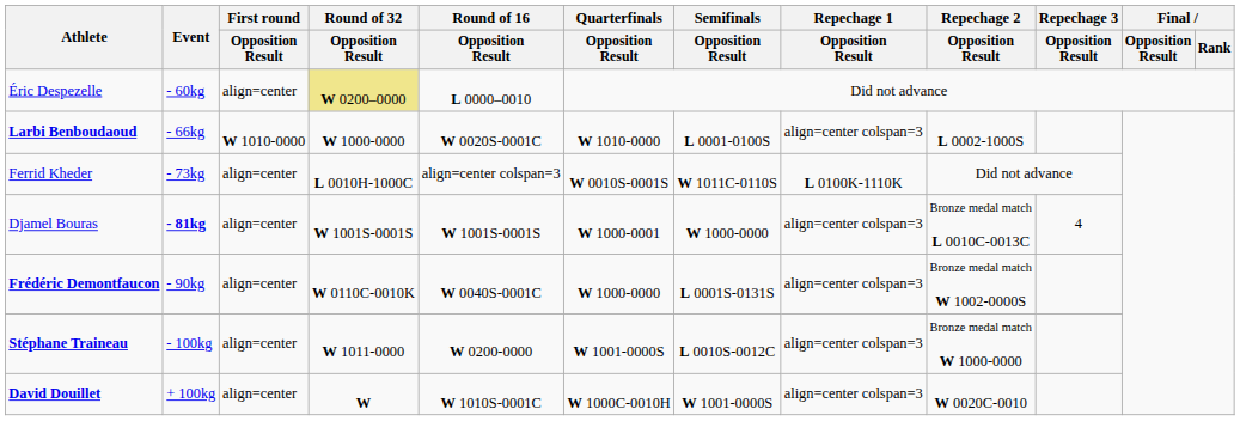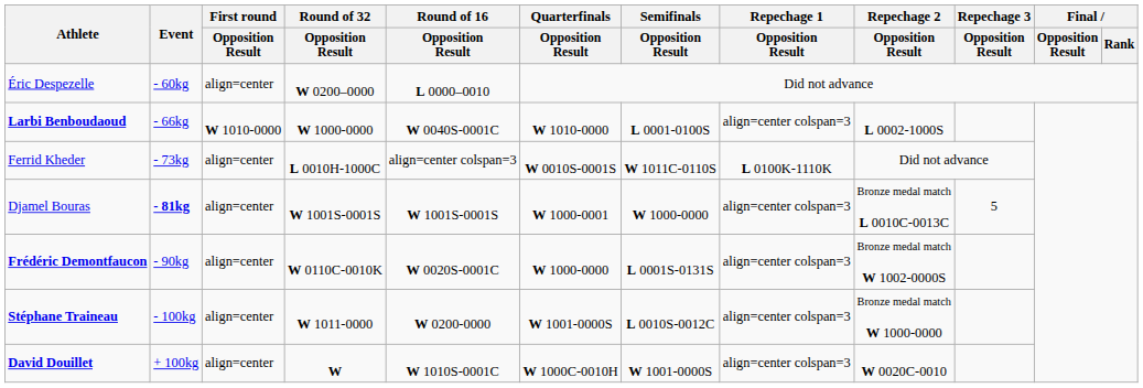Éric Despezelle | Round of 32 / Opposition Result: khaki background -> no background
Larbi Benboudaoud | Round of 16 / Opposition Result: W 0020S-0001C -> W 0040S-0001C
Djamel Bouras | Repechage 3 / Opposition Result: 4 -> 5
Frédéric Demontfaucon | Round of 16 / Opposition Result: W 0040S-0001C -> W 0020S-0001C
